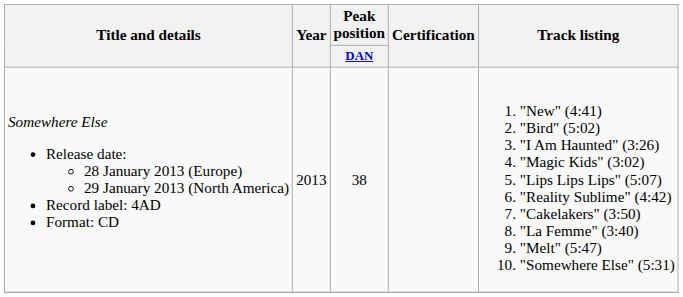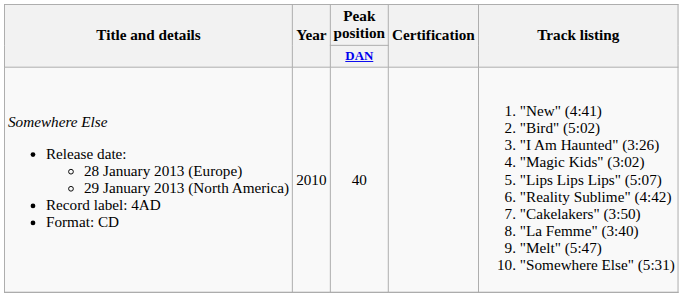row 3 | Year: 2013 -> 2010
row 3 | Peak position / DAN: 38 -> 40
